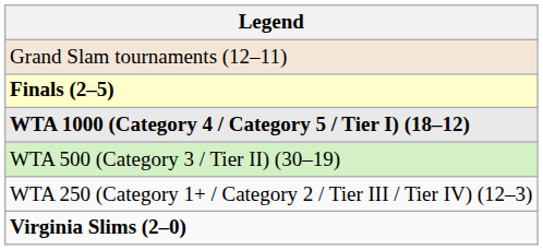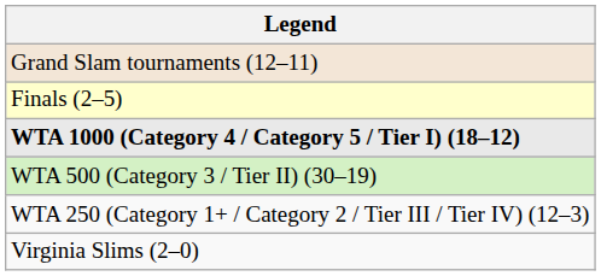row 3 | column 1: bold -> normal
row 7 | column 1: bold -> normal
